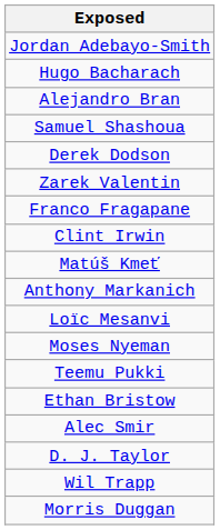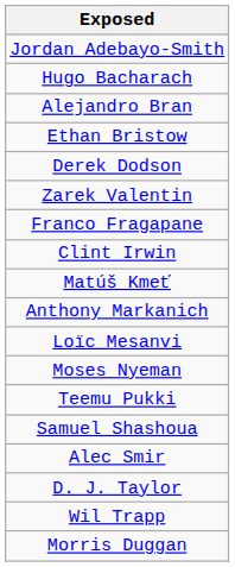row 5 | column 1: Samuel Shashoua -> Ethan Bristow
row 15 | column 1: Ethan Bristow -> Samuel Shashoua
